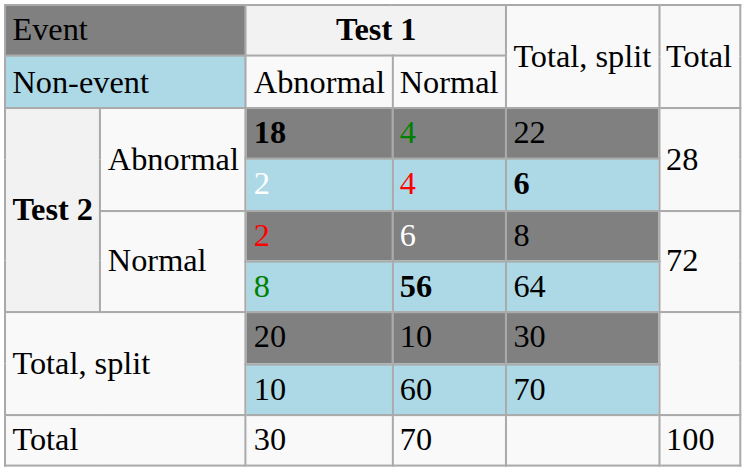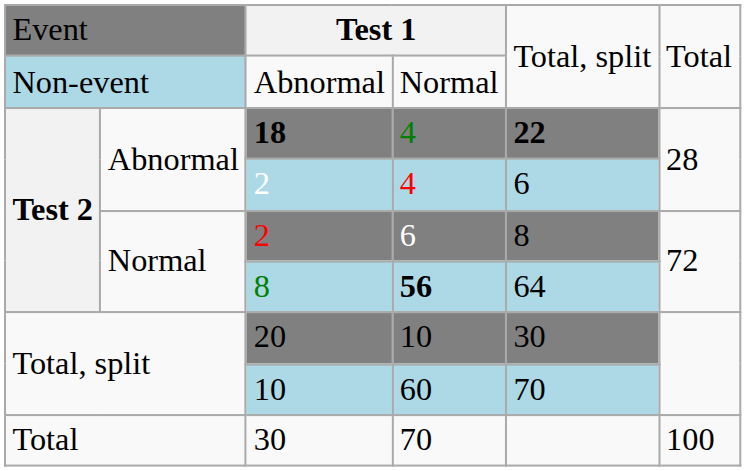18 | column 5: normal -> bold
2 / 4 | column 5: bold -> normal
